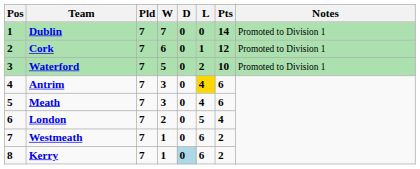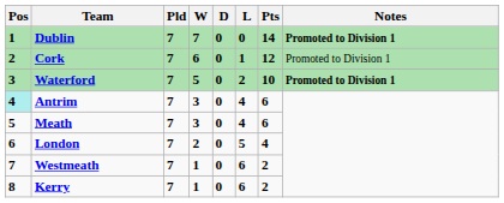Dublin | Notes: normal -> bold
Waterford | Notes: normal -> bold
Antrim | Pos: no background -> paleturquoise background
Antrim | L: gold background -> no background
Kerry | D: lightblue background -> no background
